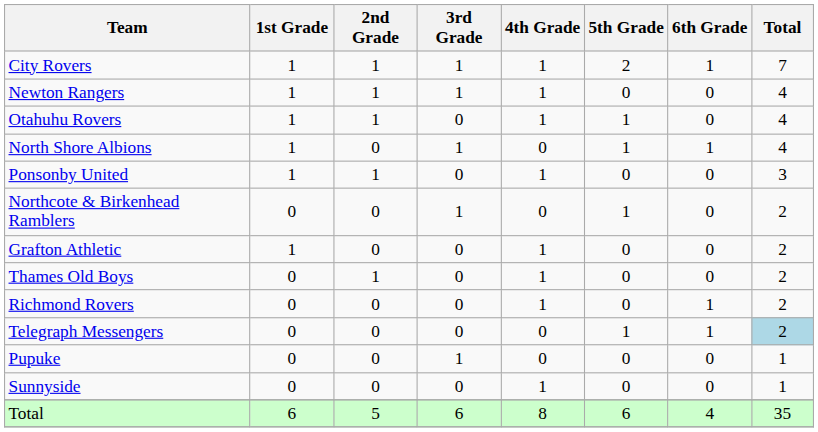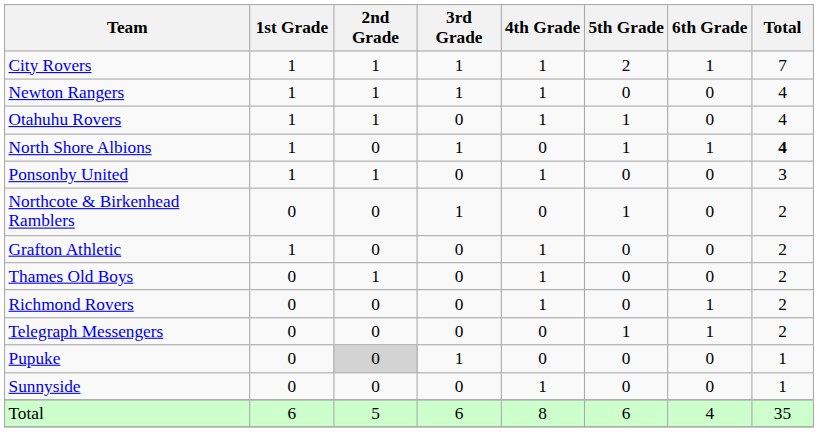North Shore Albions | Total: normal -> bold
Telegraph Messengers | Total: lightblue background -> no background
Pupuke | 2nd Grade: no background -> lightgrey background
